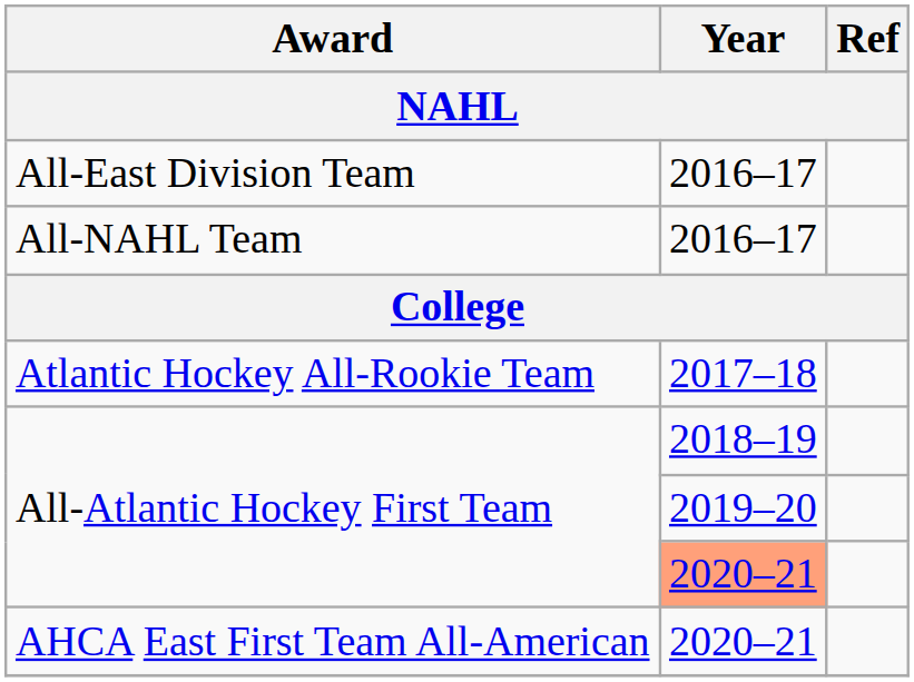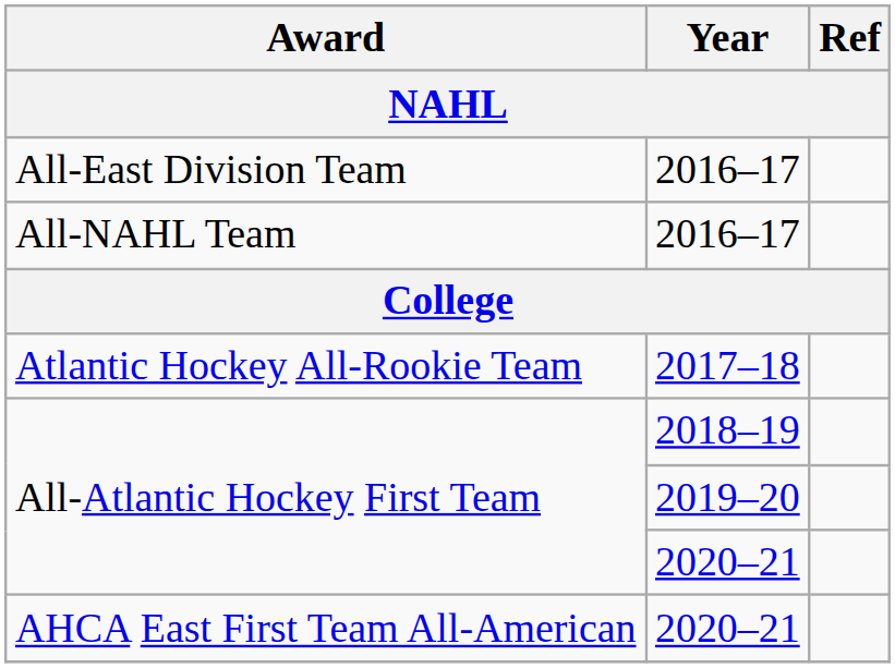row 9 | Year: lightsalmon background -> no background
